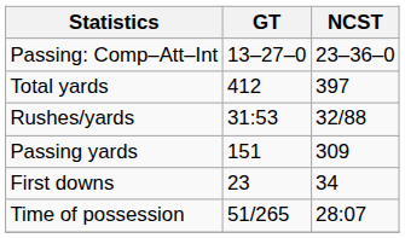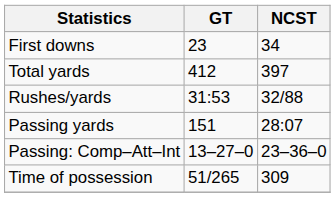rows swapped: First downs <-> Passing: Comp–Att–Int
Passing yards | NCST: 309 -> 28:07
Time of possession | NCST: 28:07 -> 309
